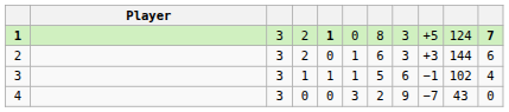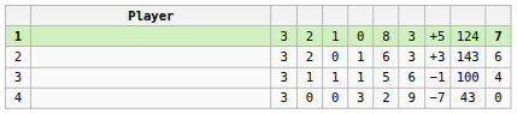row 2 | column 5: bold -> normal
row 3 | column 10: 144 -> 143
row 4 | column 10: 102 -> 100
